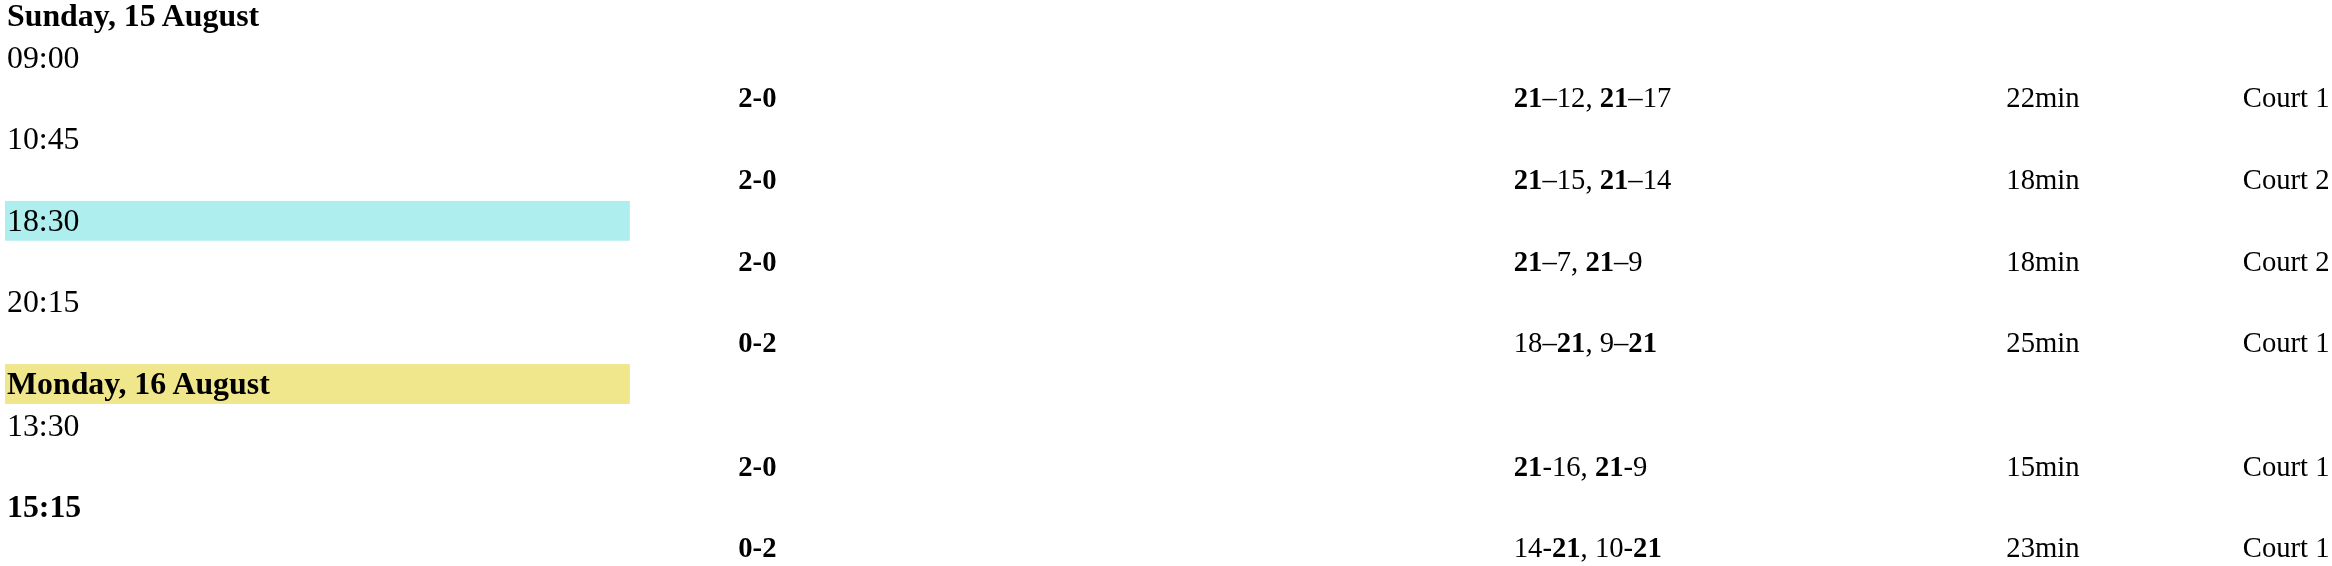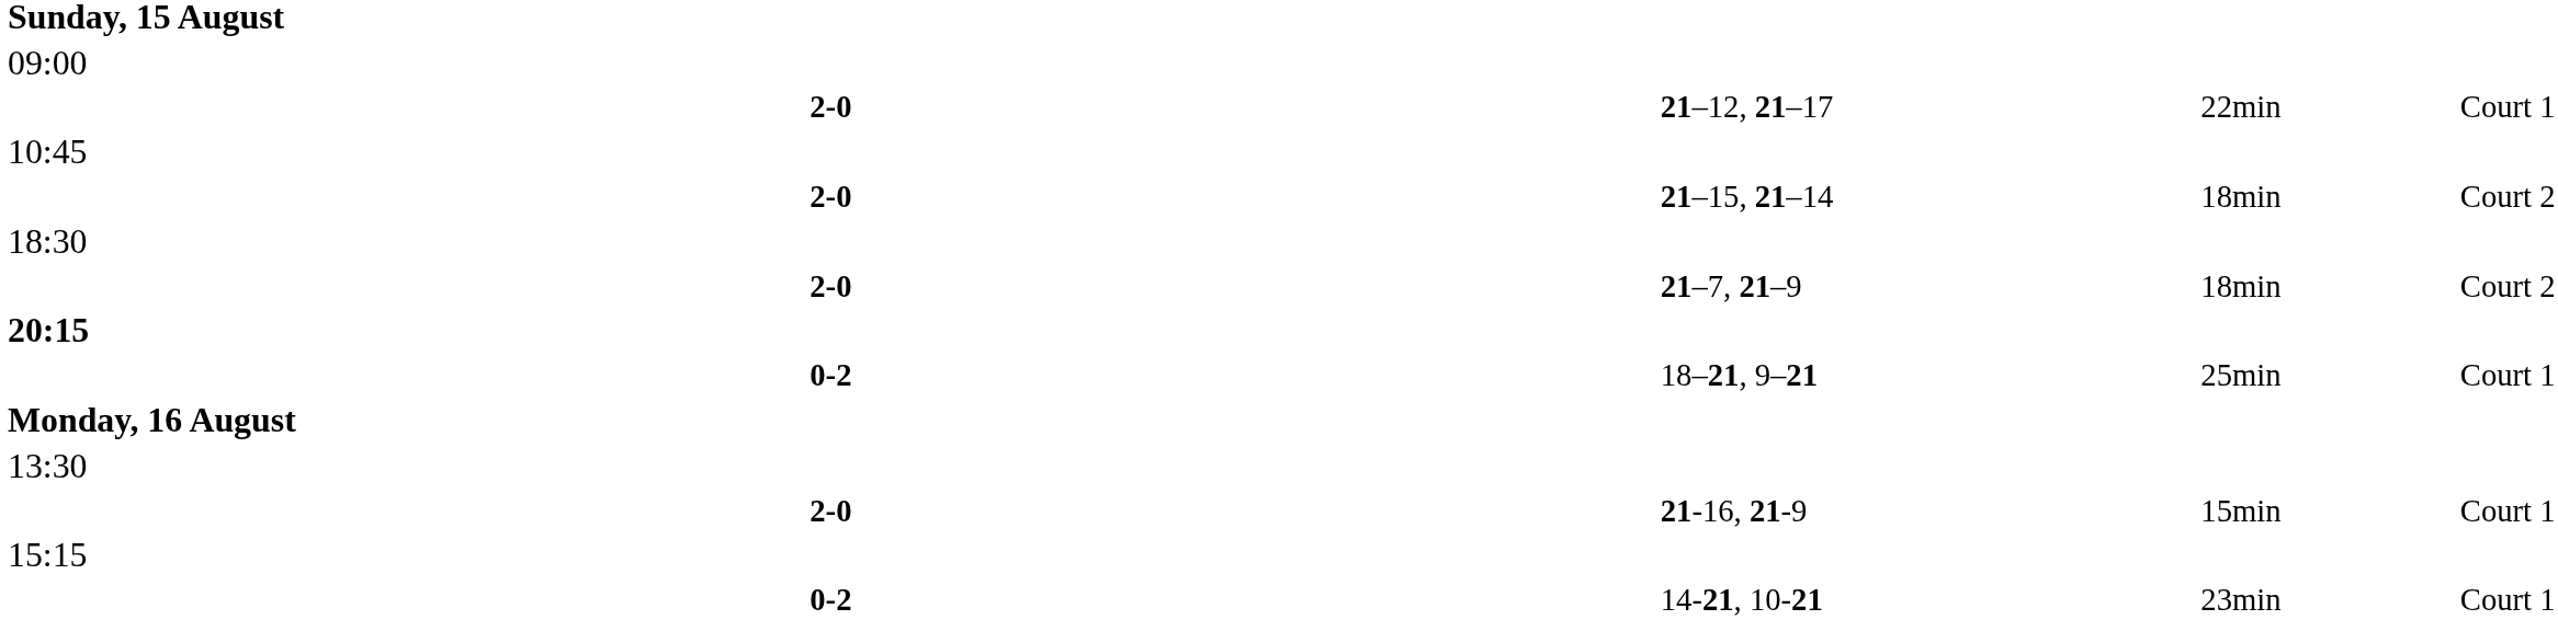18:30 | column 1: paleturquoise background -> no background
20:15 | column 1: normal -> bold
Monday, 16 August | column 1: khaki background -> no background
15:15 | column 1: bold -> normal
